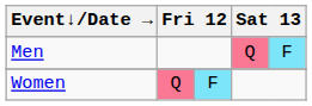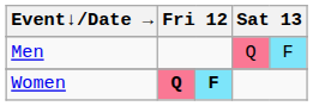Women | column 2: normal -> bold
Women | column 3: normal -> bold
